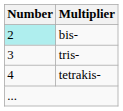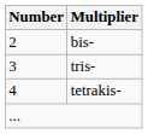bis- | Number: paleturquoise background -> no background
